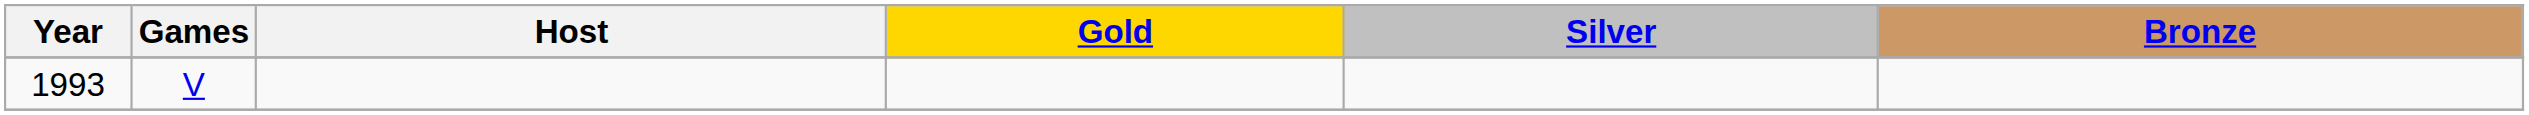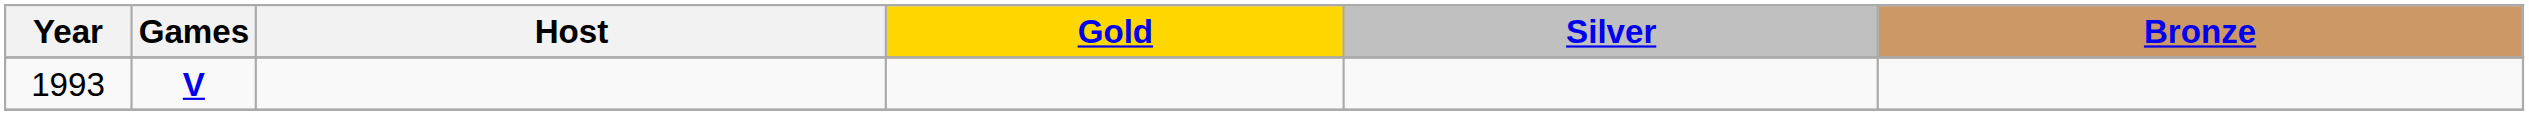1993 | Games: normal -> bold
